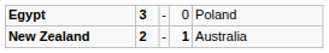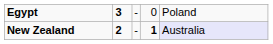New Zealand | column 5: no background -> lavender background
